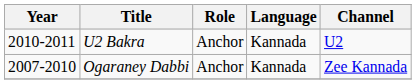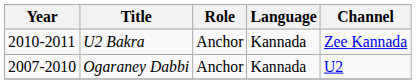U2 Bakra | Channel: U2 -> Zee Kannada
Ogaraney Dabbi | Channel: Zee Kannada -> U2
